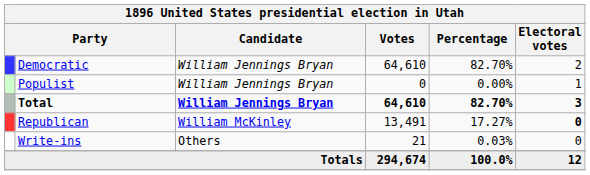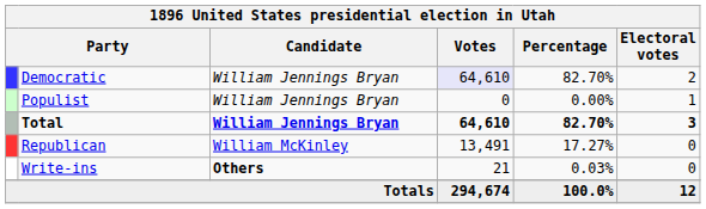Democratic | Votes: no background -> lavender background
Republican | Electoral votes: bold -> normal
Write-ins | Candidate: normal -> bold
